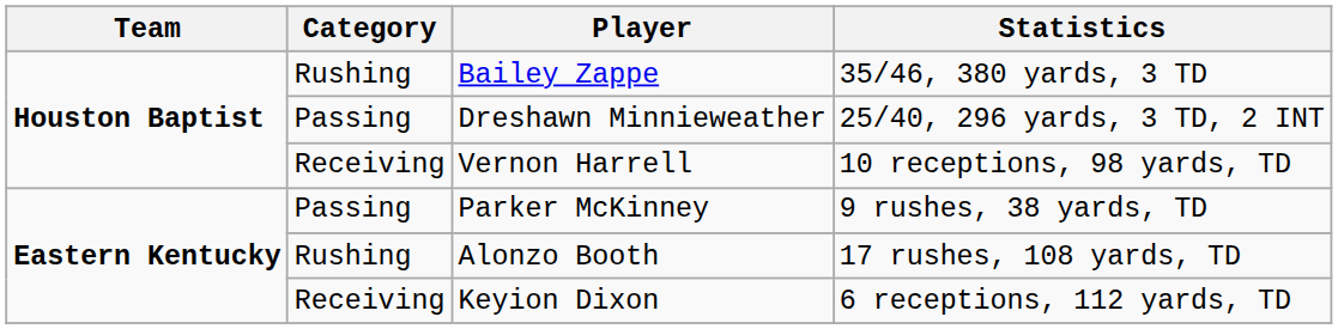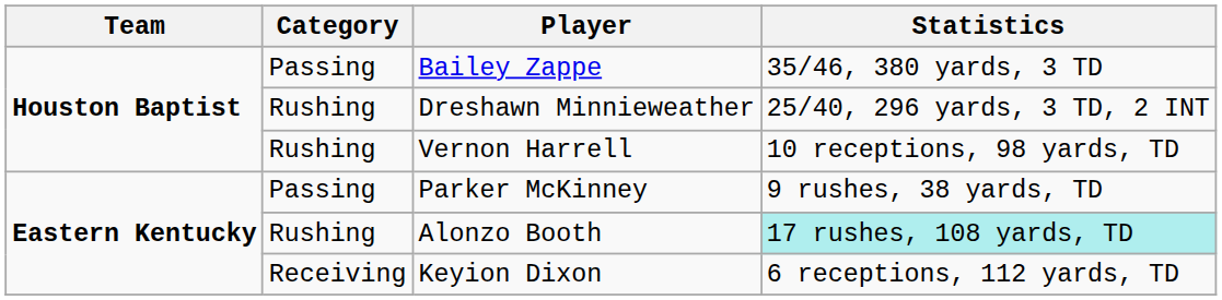Bailey Zappe | Category: Rushing -> Passing
Dreshawn Minnieweather | Category: Passing -> Rushing
Vernon Harrell | Category: Receiving -> Rushing
Alonzo Booth | Statistics: no background -> paleturquoise background
